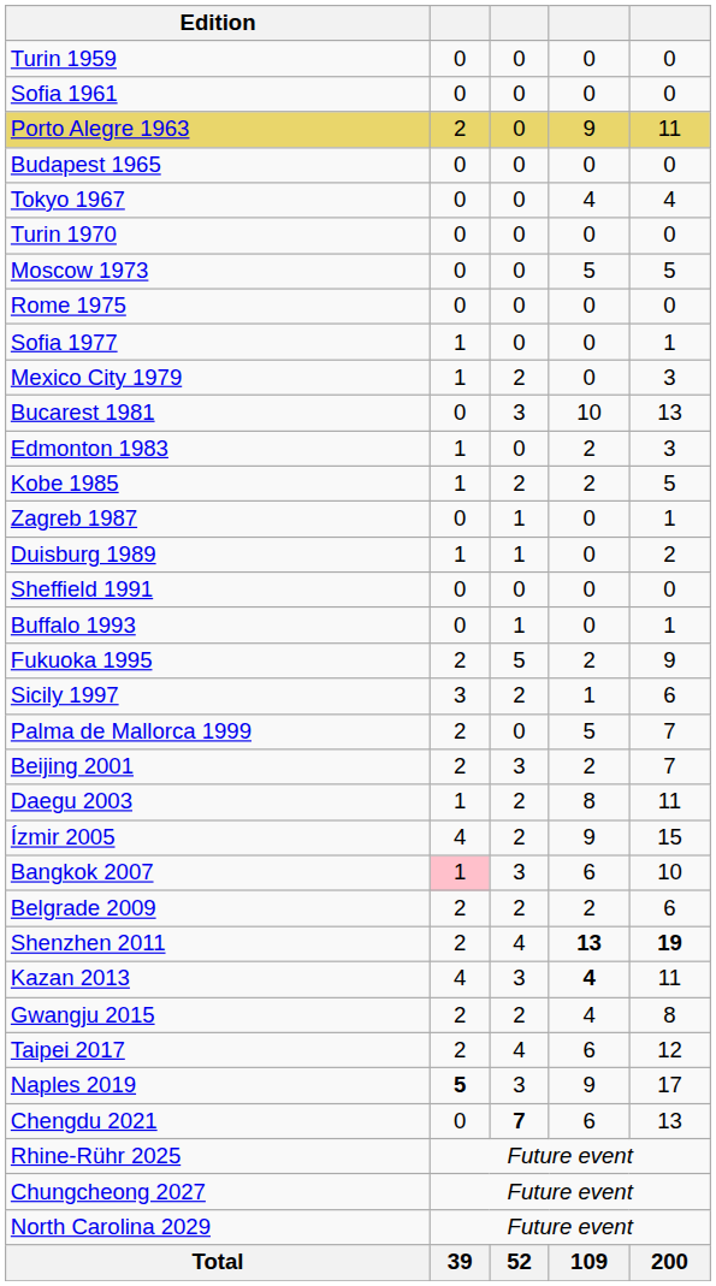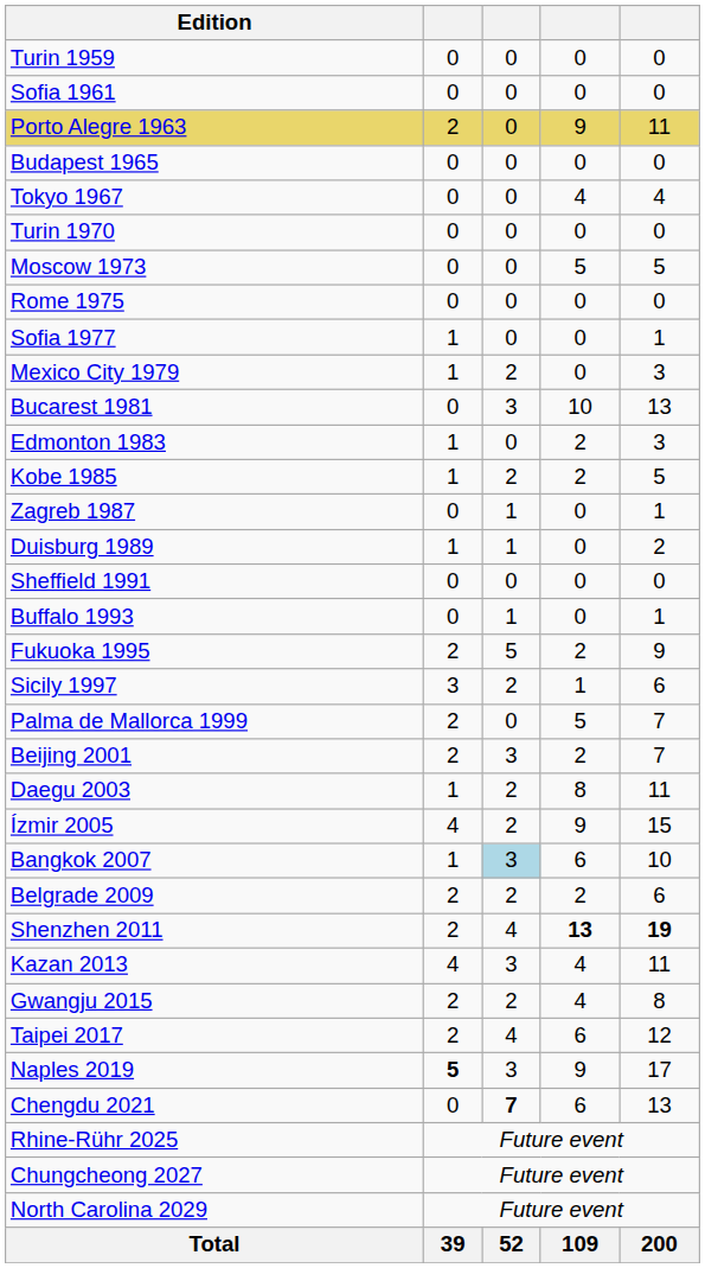Bangkok 2007 | column 2: pink background -> no background
Bangkok 2007 | column 3: no background -> lightblue background
Kazan 2013 | column 4: bold -> normal
